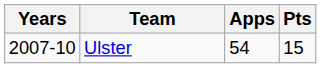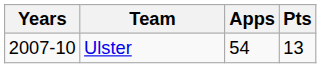Ulster | Pts: 15 -> 13
